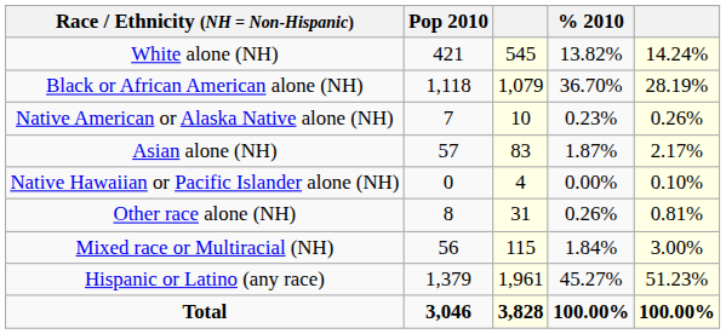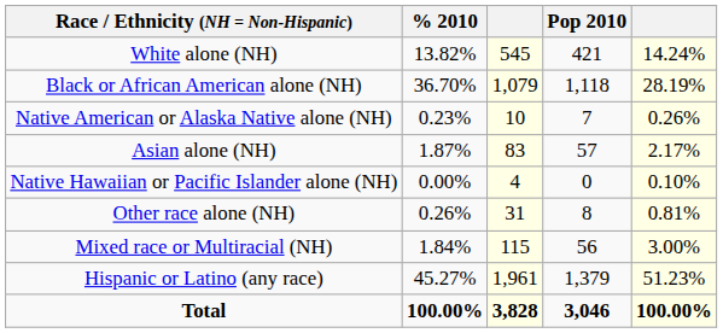columns swapped: Pop 2010 <-> % 2010
